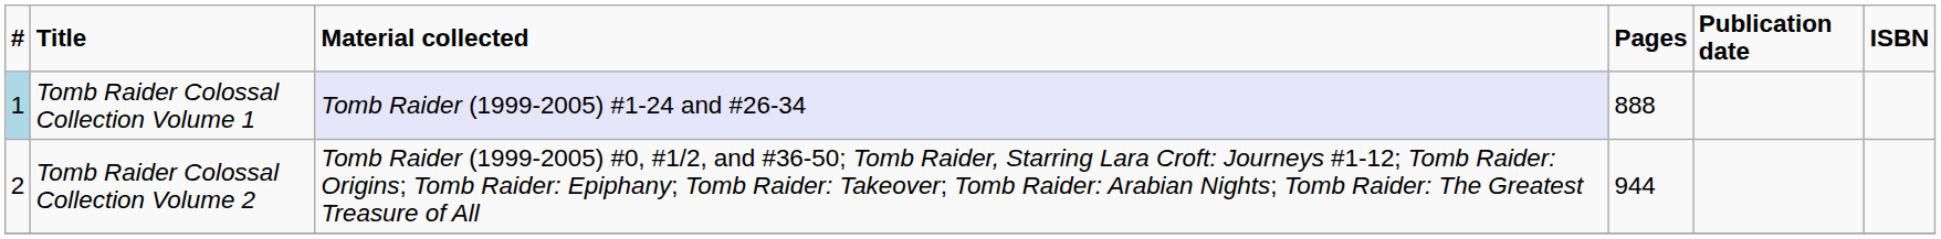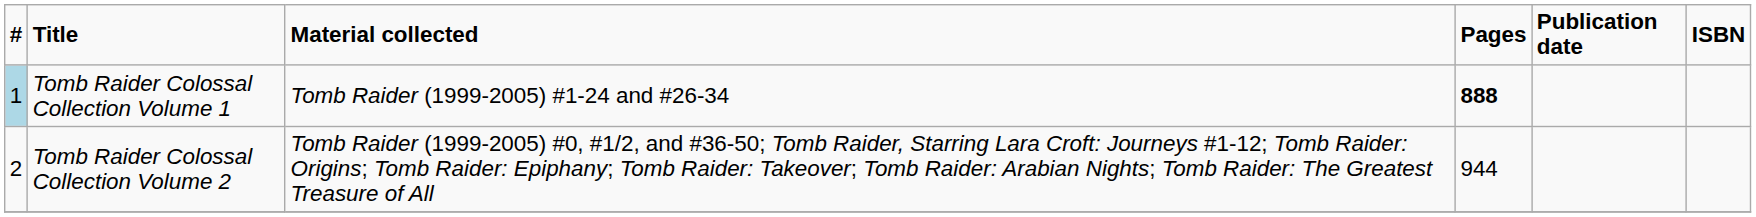Tomb Raider Colossal Collection Volume 1 | Material collected: lavender background -> no background
Tomb Raider Colossal Collection Volume 1 | Pages: normal -> bold
